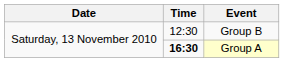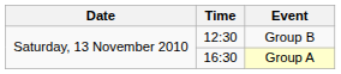Group A | Time: bold -> normal
